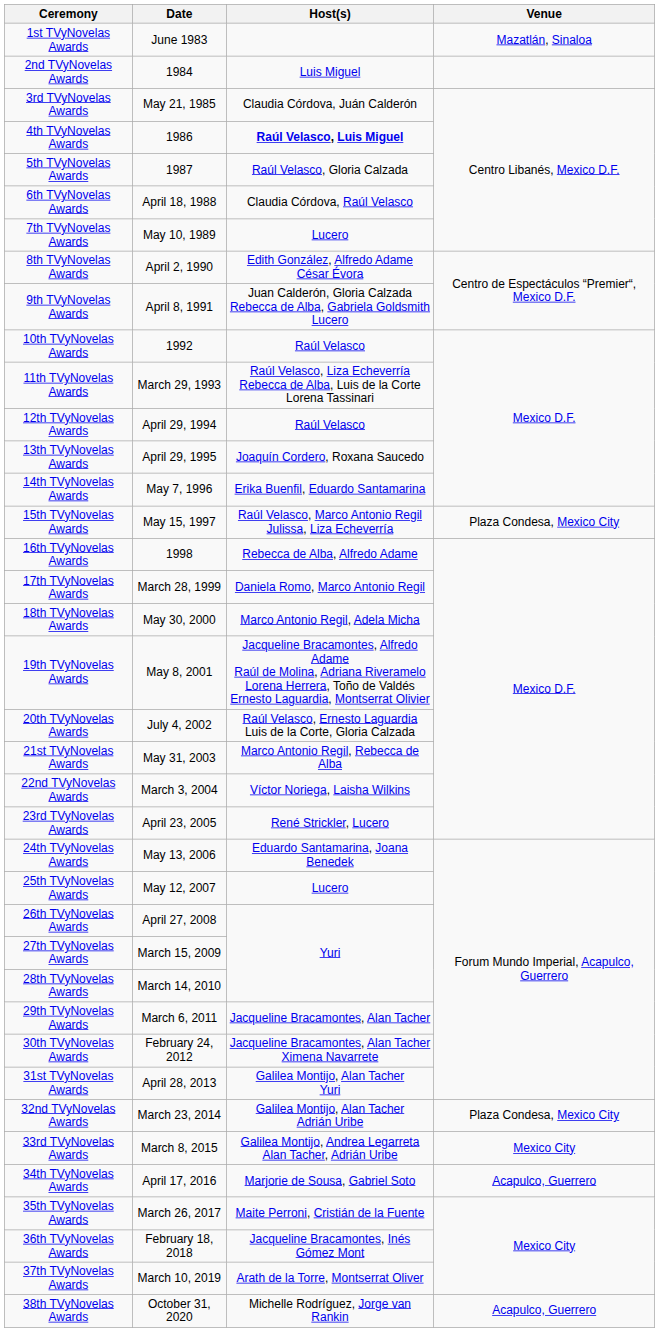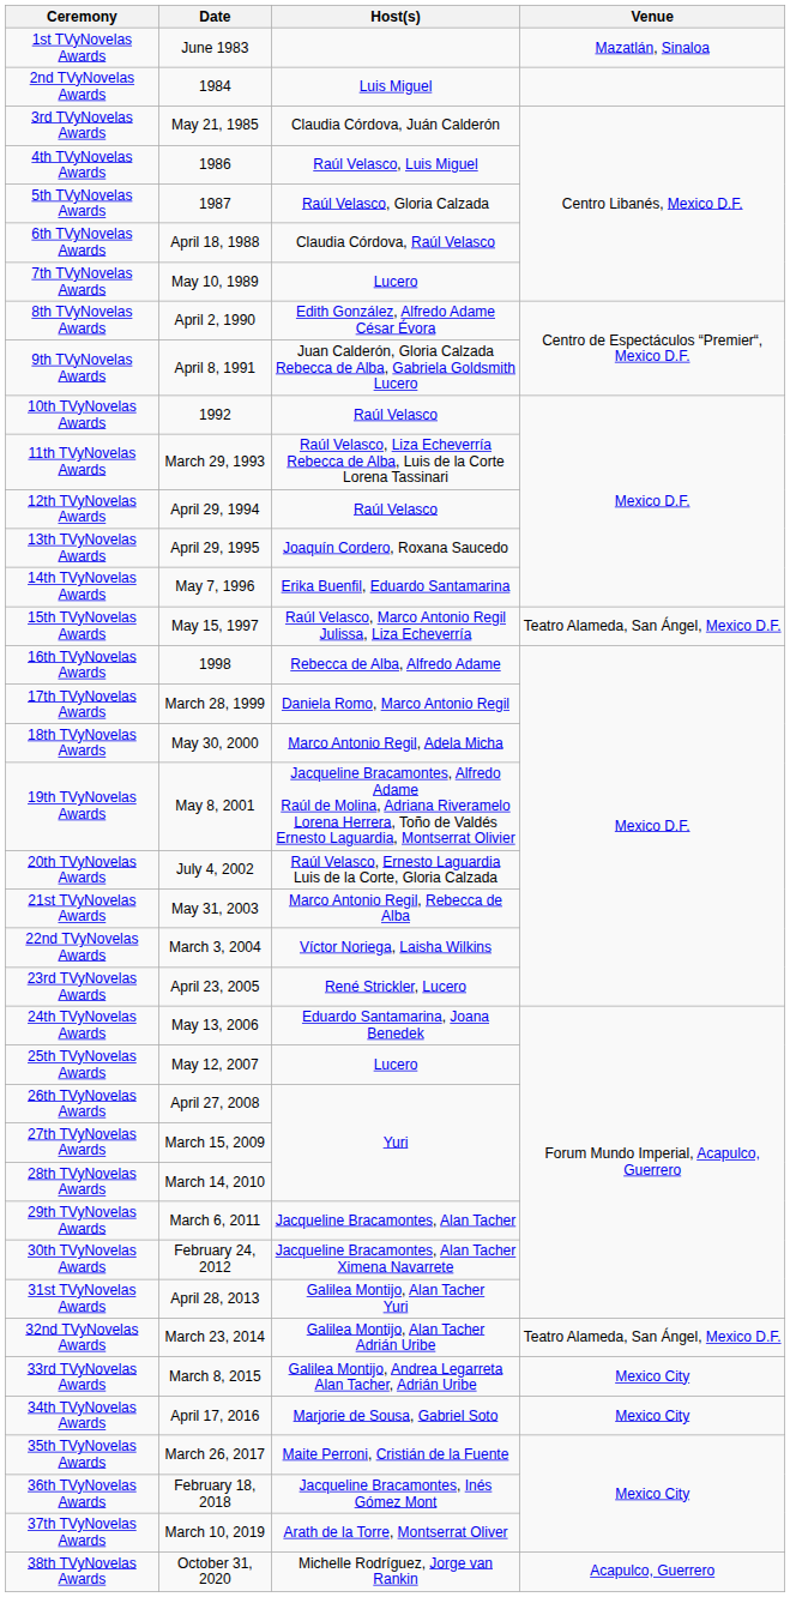4th TVyNovelas Awards | Host(s): bold -> normal
15th TVyNovelas Awards | Venue: Plaza Condesa, Mexico City -> Teatro Alameda, San Ángel, Mexico D.F.
32nd TVyNovelas Awards | Venue: Plaza Condesa, Mexico City -> Teatro Alameda, San Ángel, Mexico D.F.
34th TVyNovelas Awards | Venue: Acapulco, Guerrero -> Mexico City
